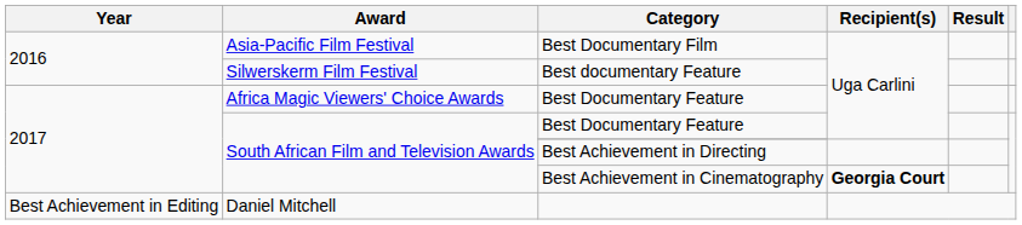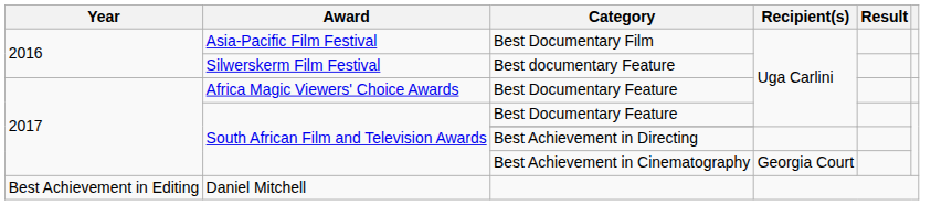Best Achievement in Cinematography | Recipient(s): bold -> normal
